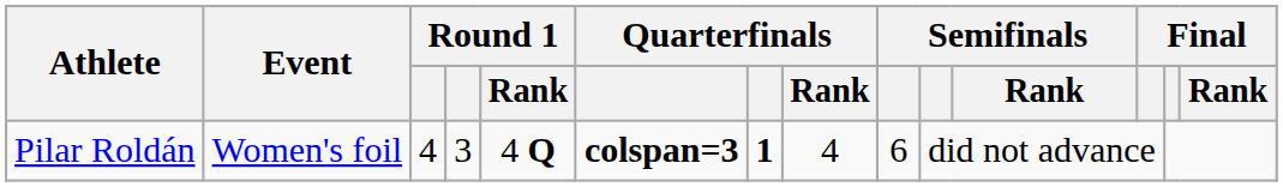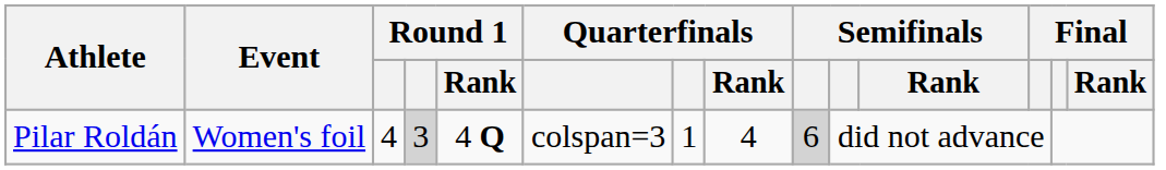Pilar Roldán | column 4: no background -> lightgrey background
Pilar Roldán | column 6: bold -> normal
Pilar Roldán | column 7: bold -> normal
Pilar Roldán | column 9: no background -> lightgrey background
